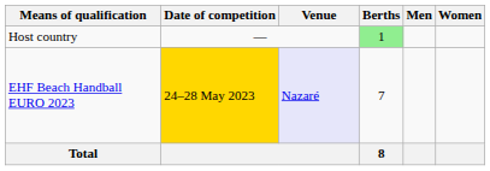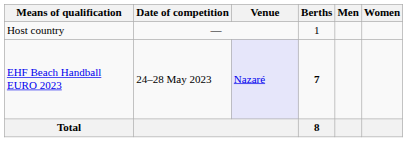Host country | Berths: lightgreen background -> no background
EHF Beach Handball EURO 2023 | Date of competition: gold background -> no background
EHF Beach Handball EURO 2023 | Berths: normal -> bold
